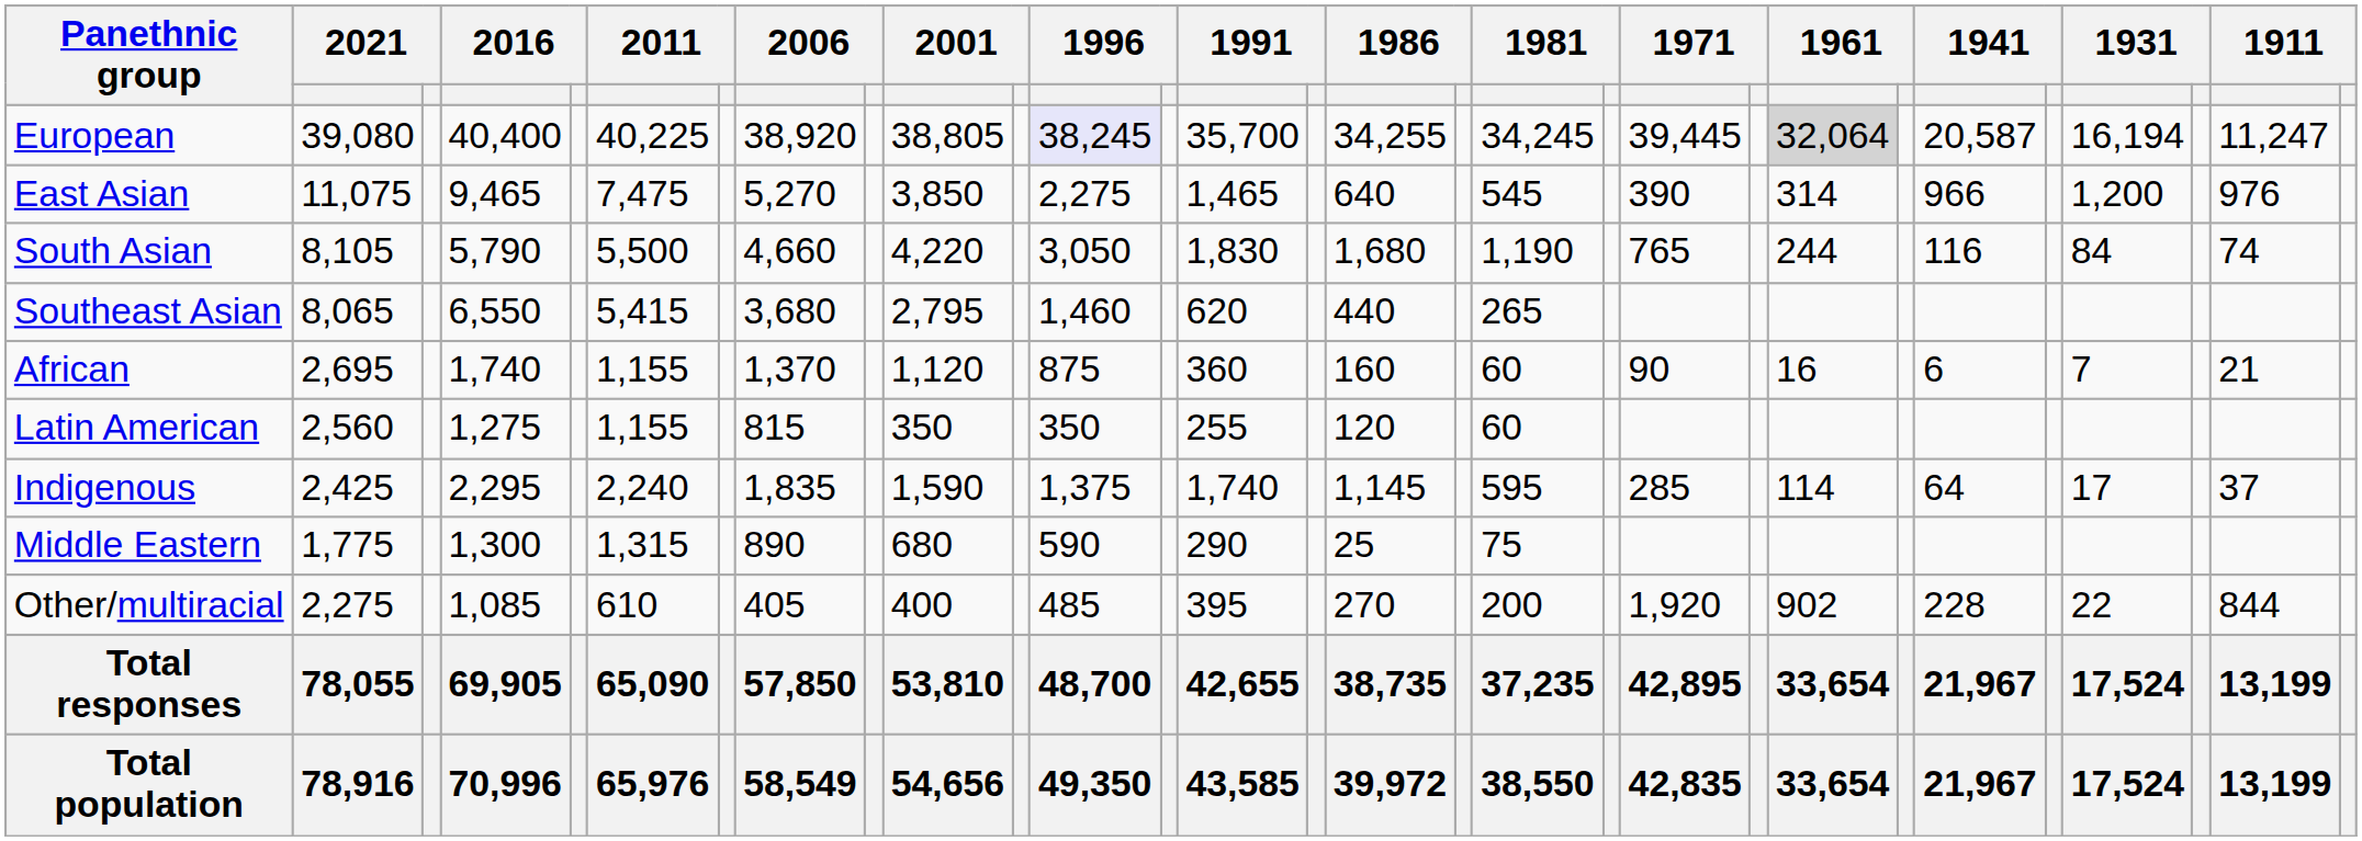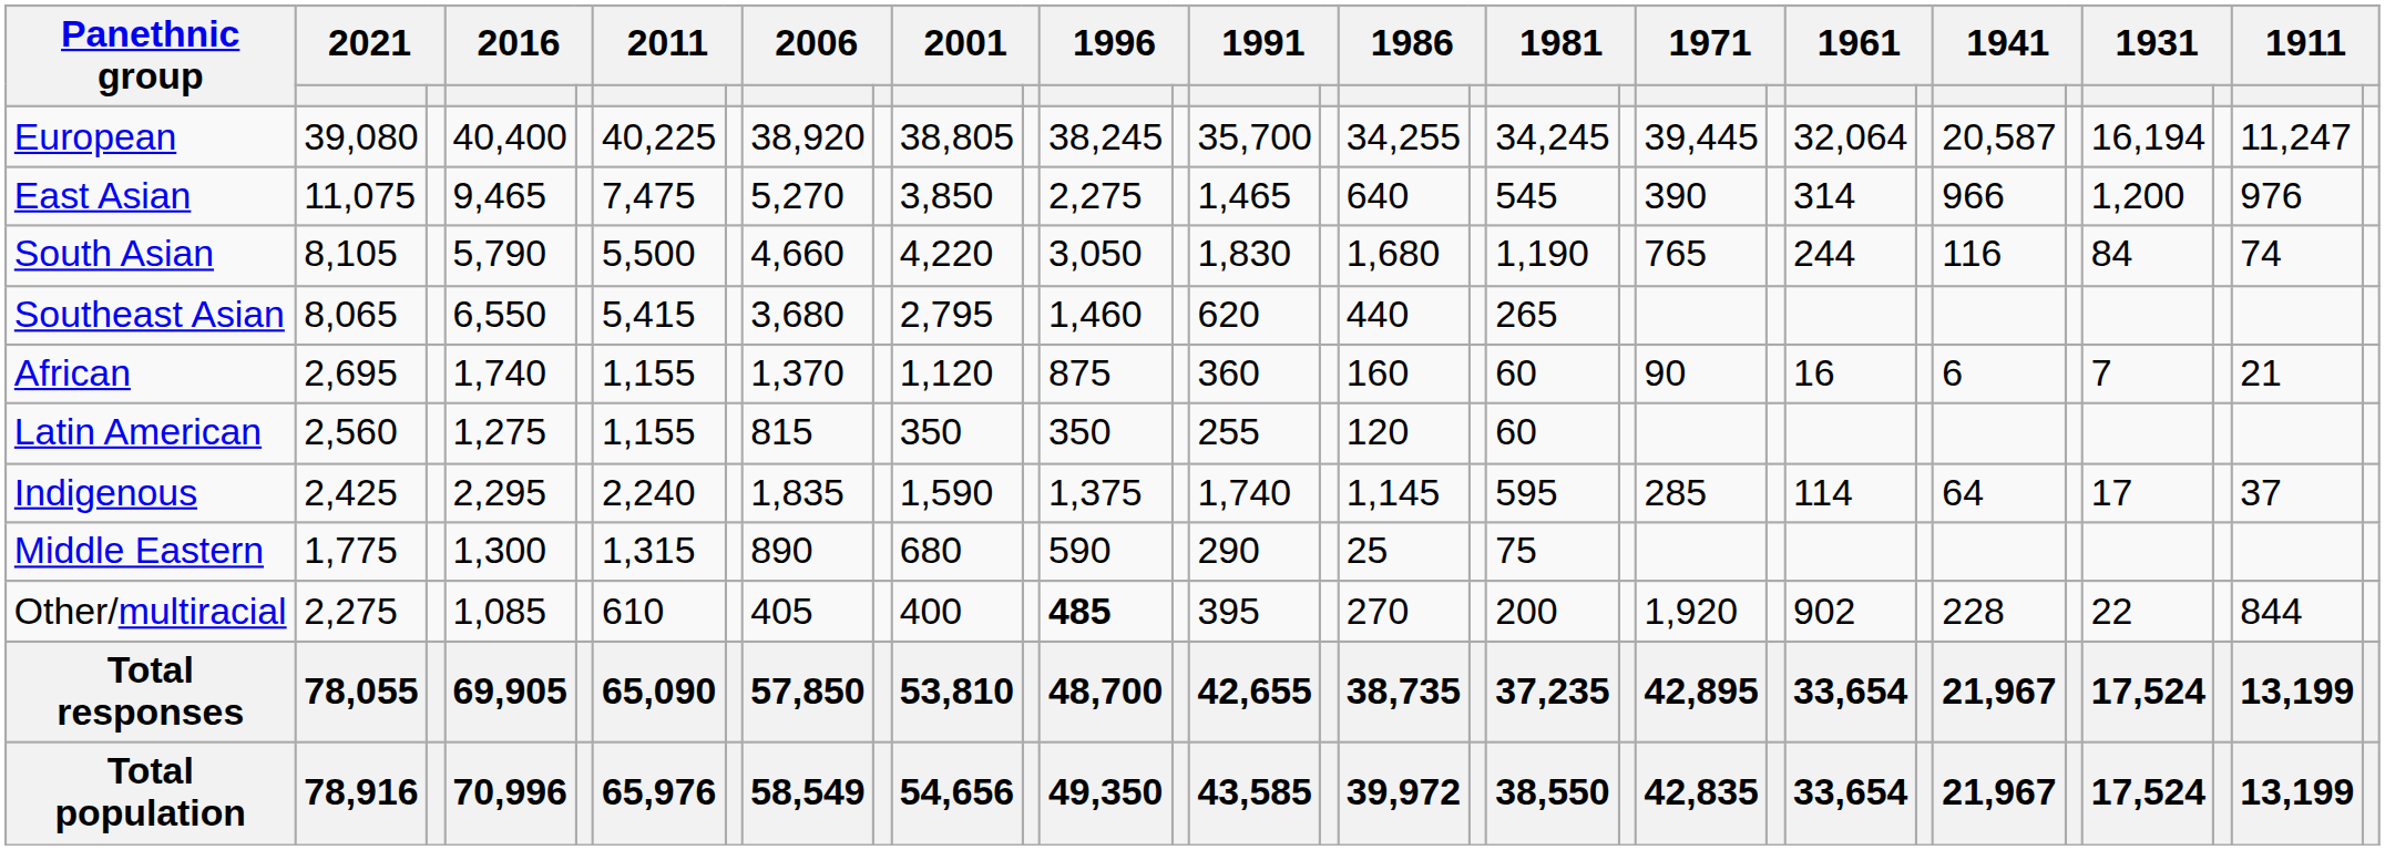European | column 12: lavender background -> no background
European | column 22: lightgrey background -> no background
Other/multiracial | column 12: normal -> bold
